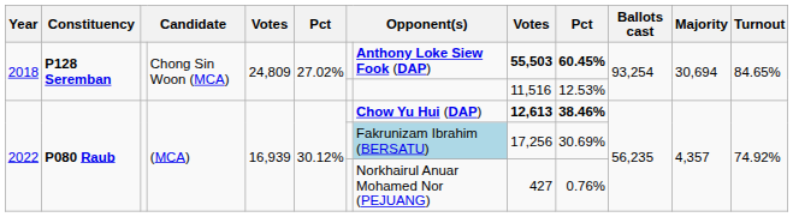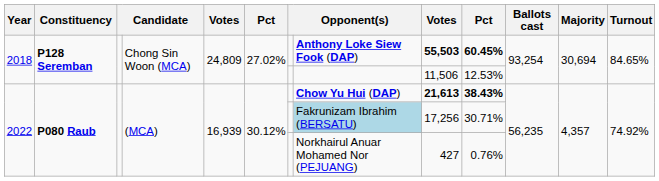row 3 | column 9: 11,516 -> 11,506
row 4 | column 9: 12,613 -> 21,613
row 4 | column 10: 38.46% -> 38.43%
row 5 | column 10: 30.69% -> 30.71%
